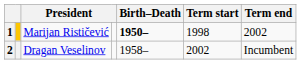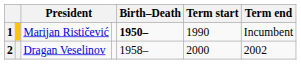1 | Term start: 1998 -> 1990
1 | Term end: 2002 -> Incumbent
2 | Term start: 2002 -> 2000
2 | Term end: Incumbent -> 2002
